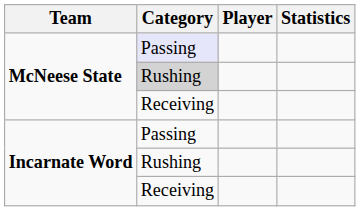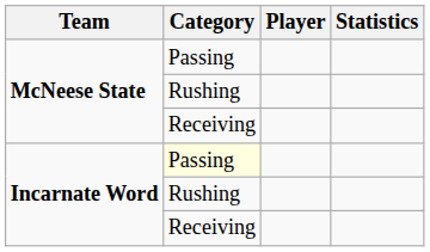McNeese State / Passing | Category: lavender background -> no background
McNeese State / Rushing | Category: lightgrey background -> no background
Incarnate Word / Passing | Category: no background -> lightyellow background
